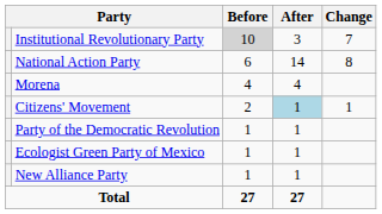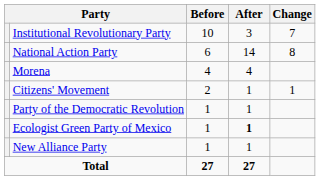Institutional Revolutionary Party | Before: lightgrey background -> no background
Citizens' Movement | After: lightblue background -> no background
Ecologist Green Party of Mexico | After: normal -> bold
